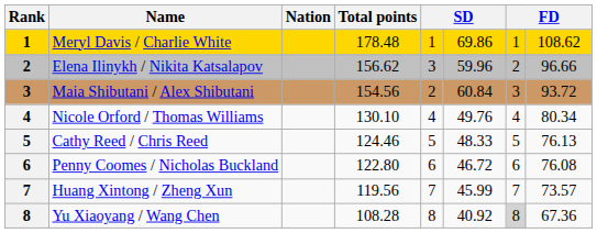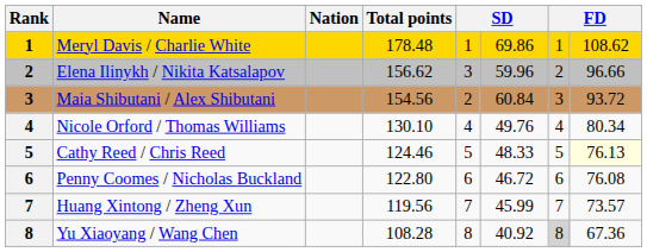Cathy Reed / Chris Reed | column 8: no background -> lightyellow background
